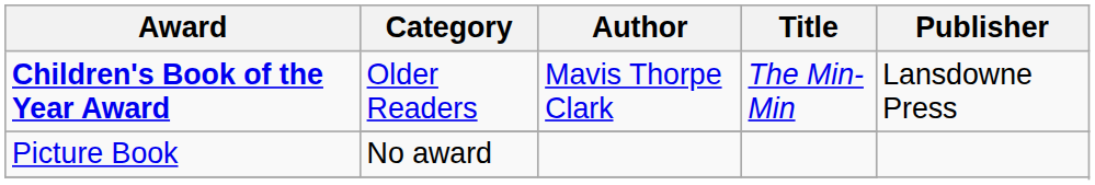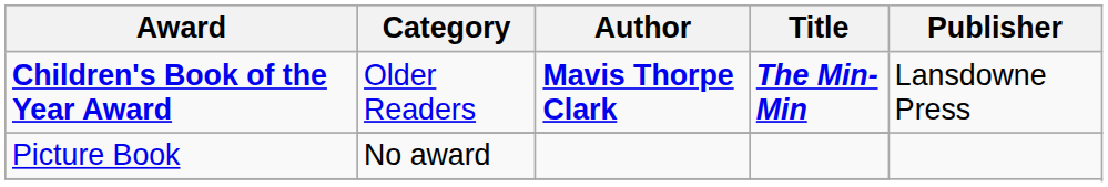Children's Book of the Year Award / Older Readers | Author: normal -> bold
Children's Book of the Year Award / Older Readers | Title: normal -> bold
